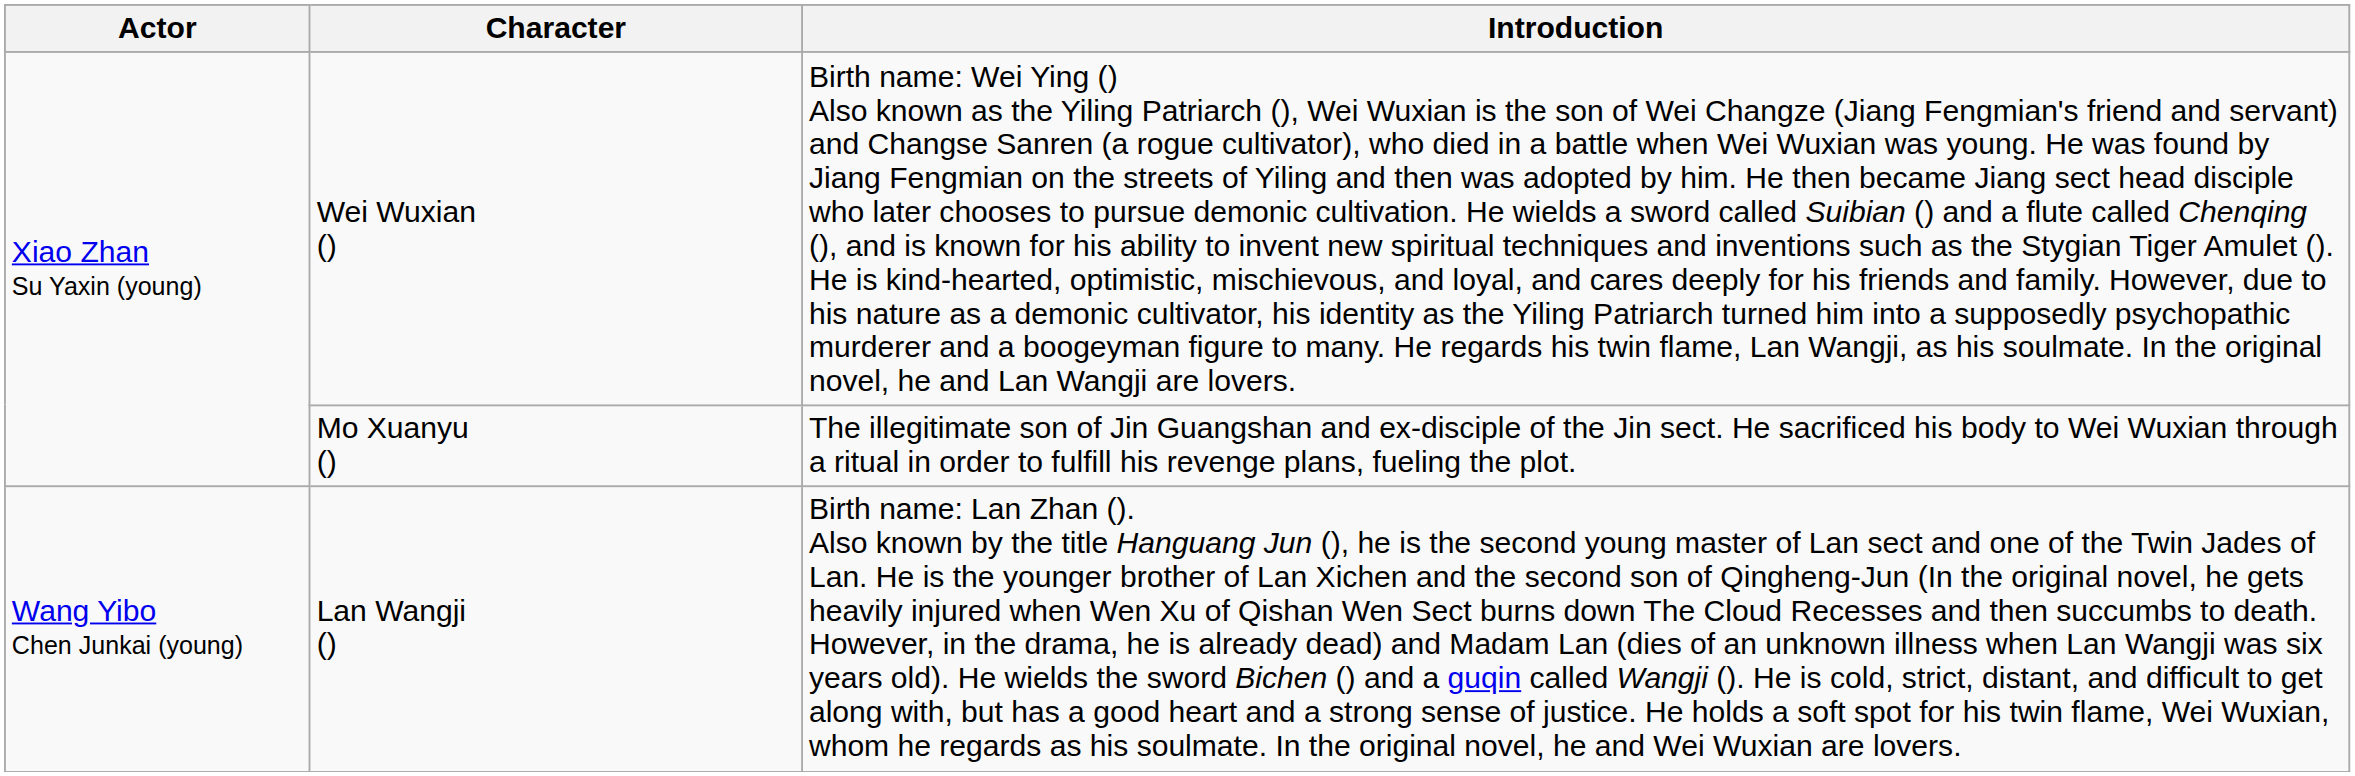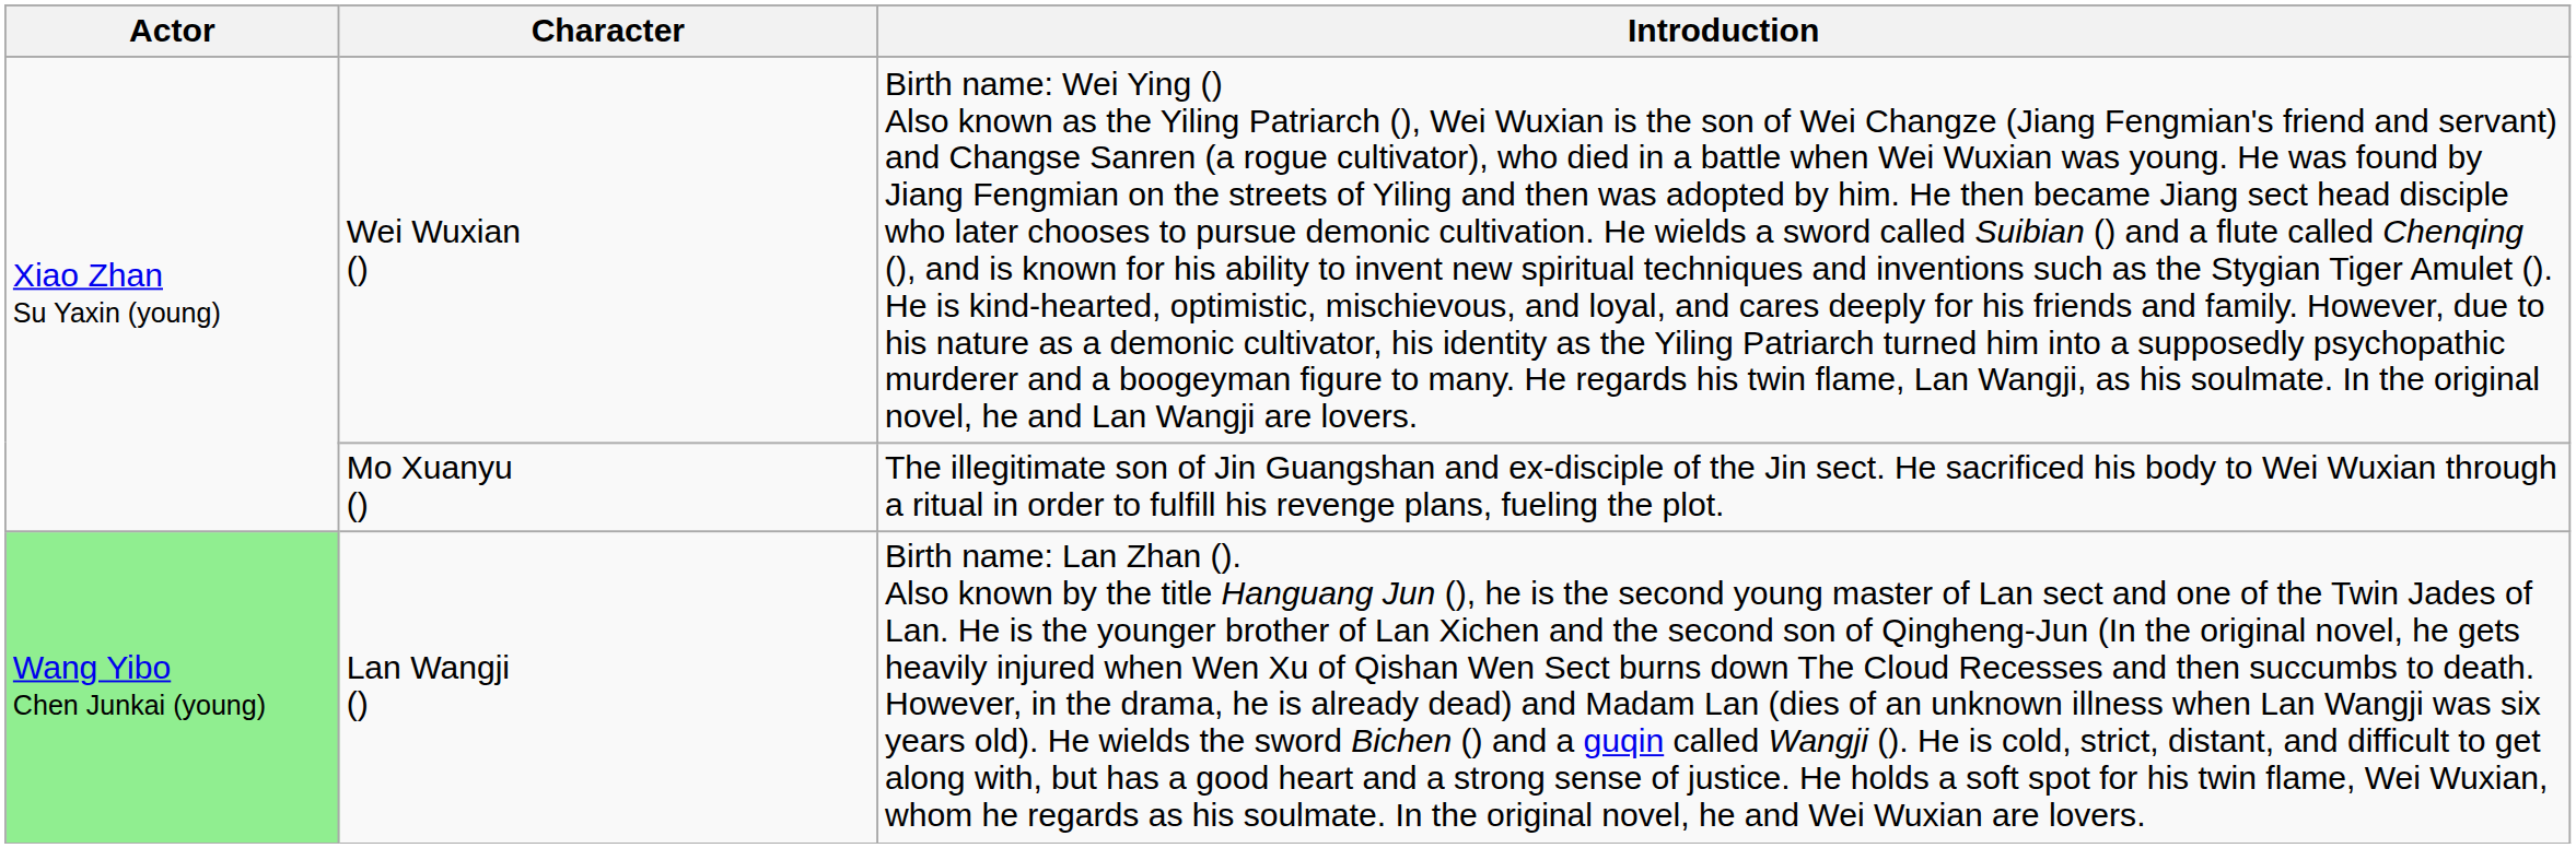Lan Wangji () | Actor: no background -> lightgreen background
